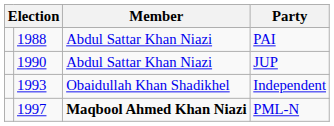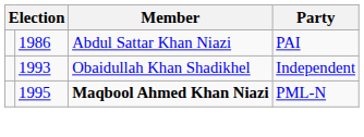PAI | column 2: 1988 -> 1986
- row: 1990 | Abdul Sattar Khan Niazi | JUP
PML-N | column 2: 1997 -> 1995
